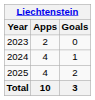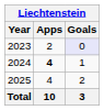2023 | Goals: no background -> lavender background
2024 | Apps: normal -> bold
